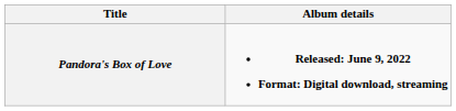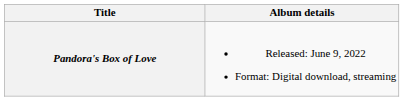Pandora's Box of Love | Album details: bold -> normal
